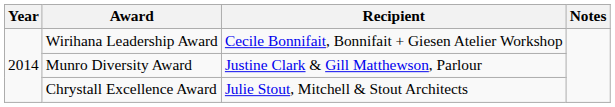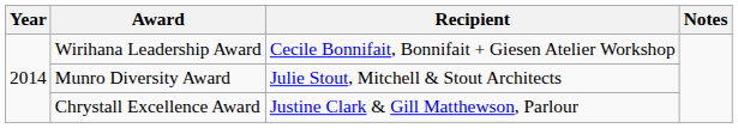Munro Diversity Award | Recipient: Justine Clark & Gill Matthewson, Parlour -> Julie Stout, Mitchell & Stout Architects
Chrystall Excellence Award | Recipient: Julie Stout, Mitchell & Stout Architects -> Justine Clark & Gill Matthewson, Parlour
